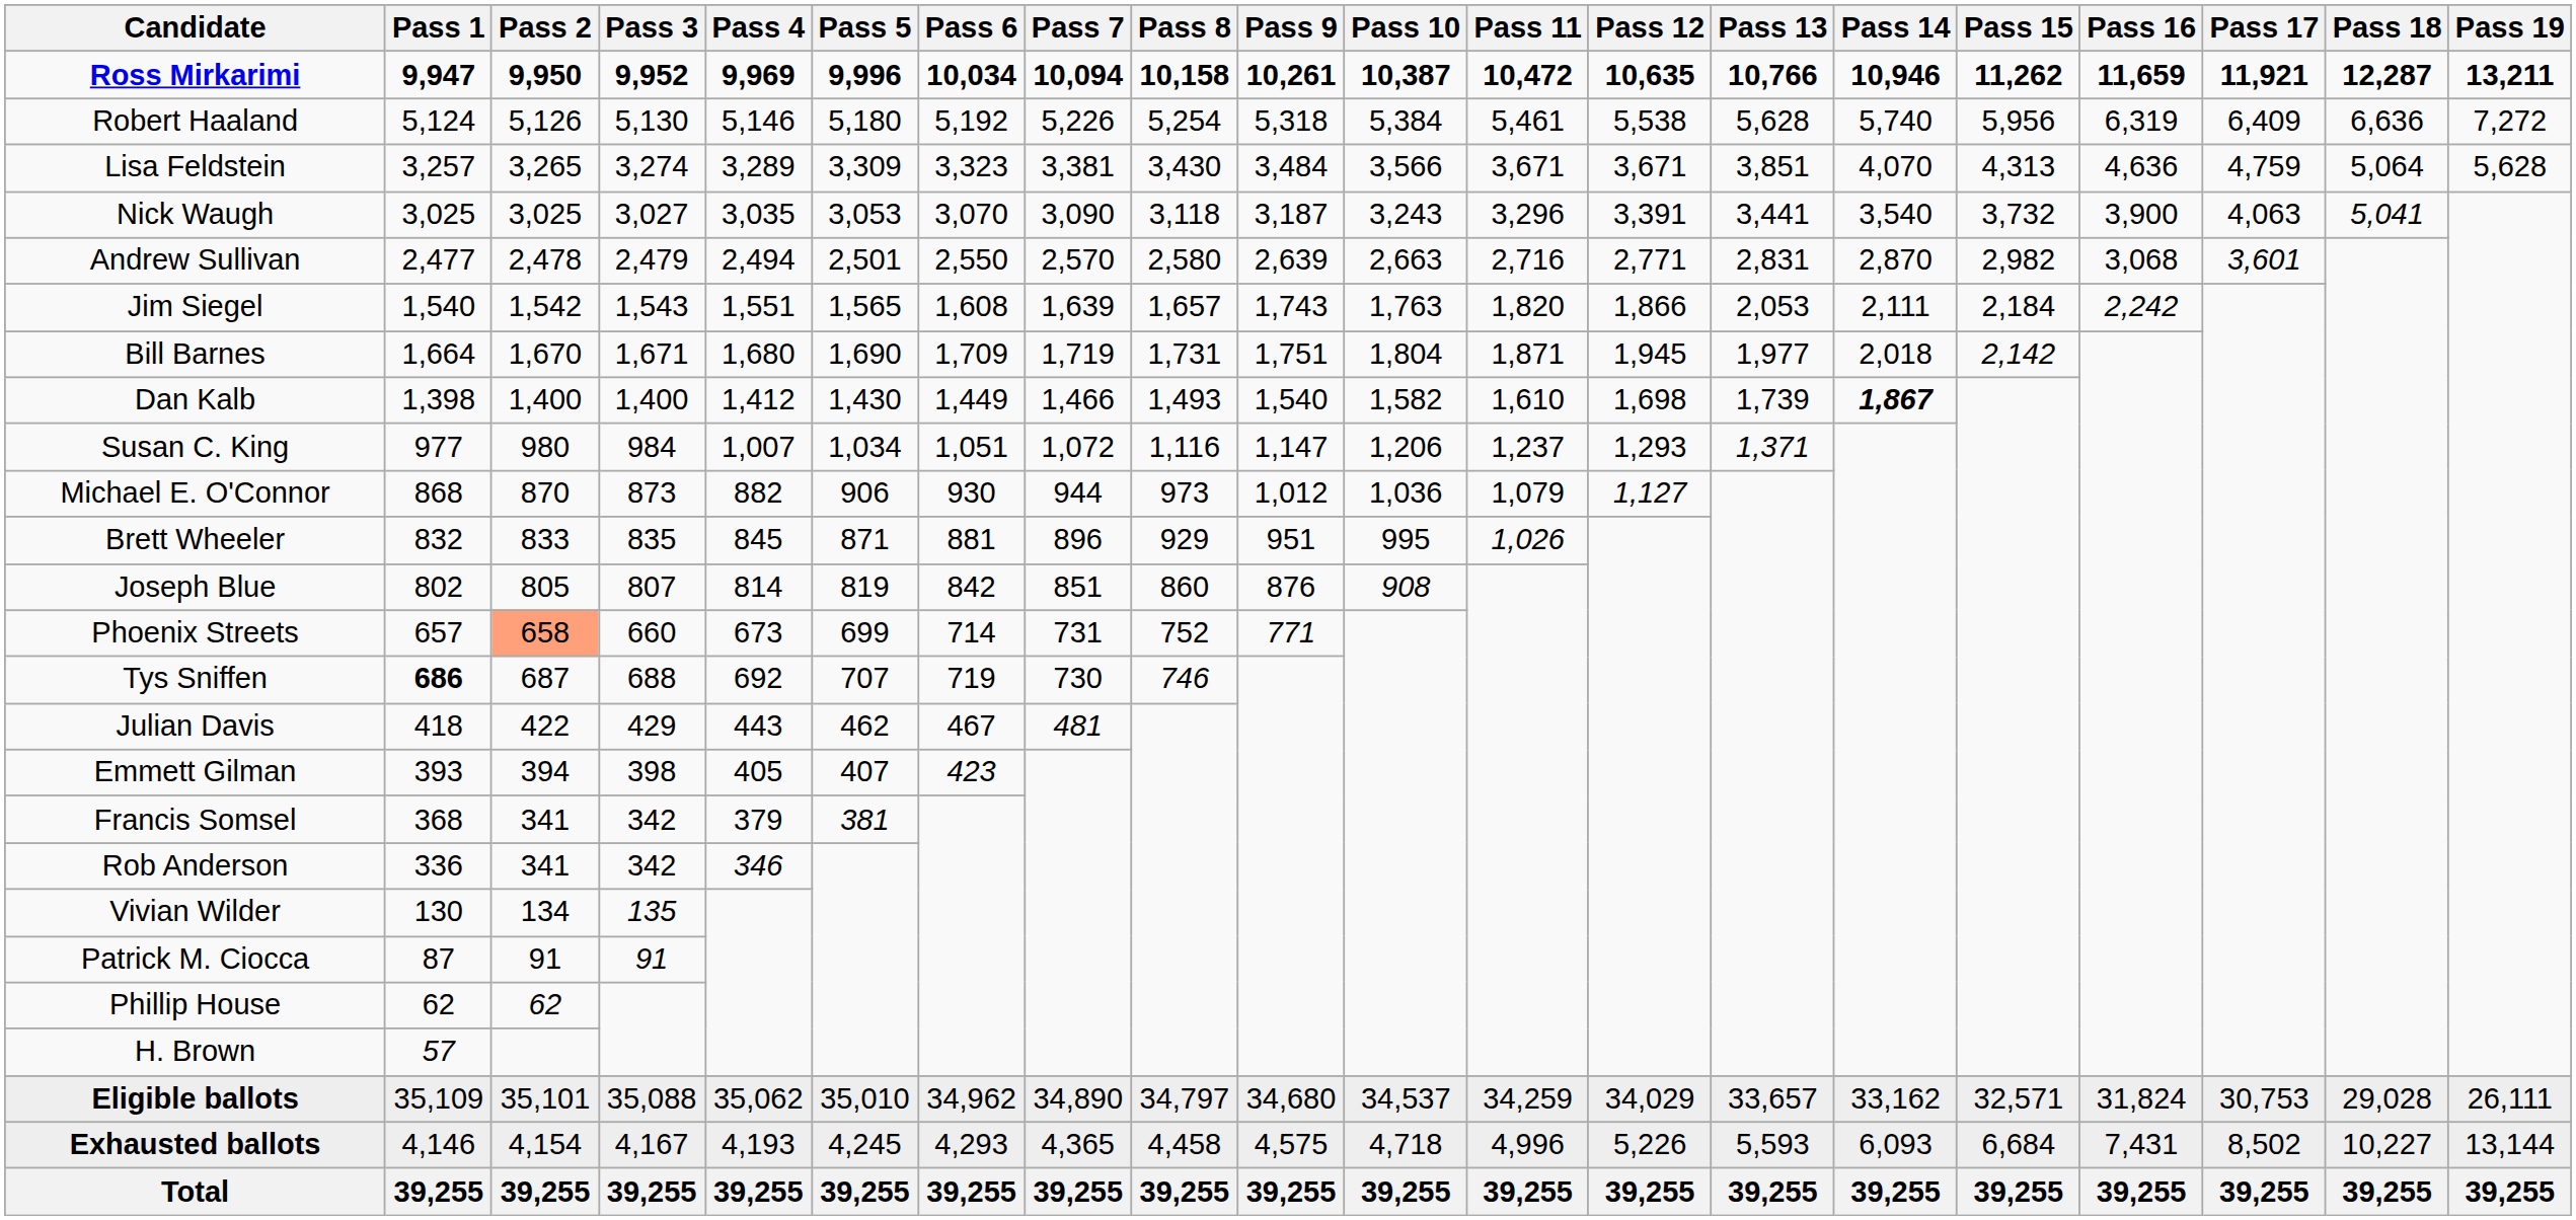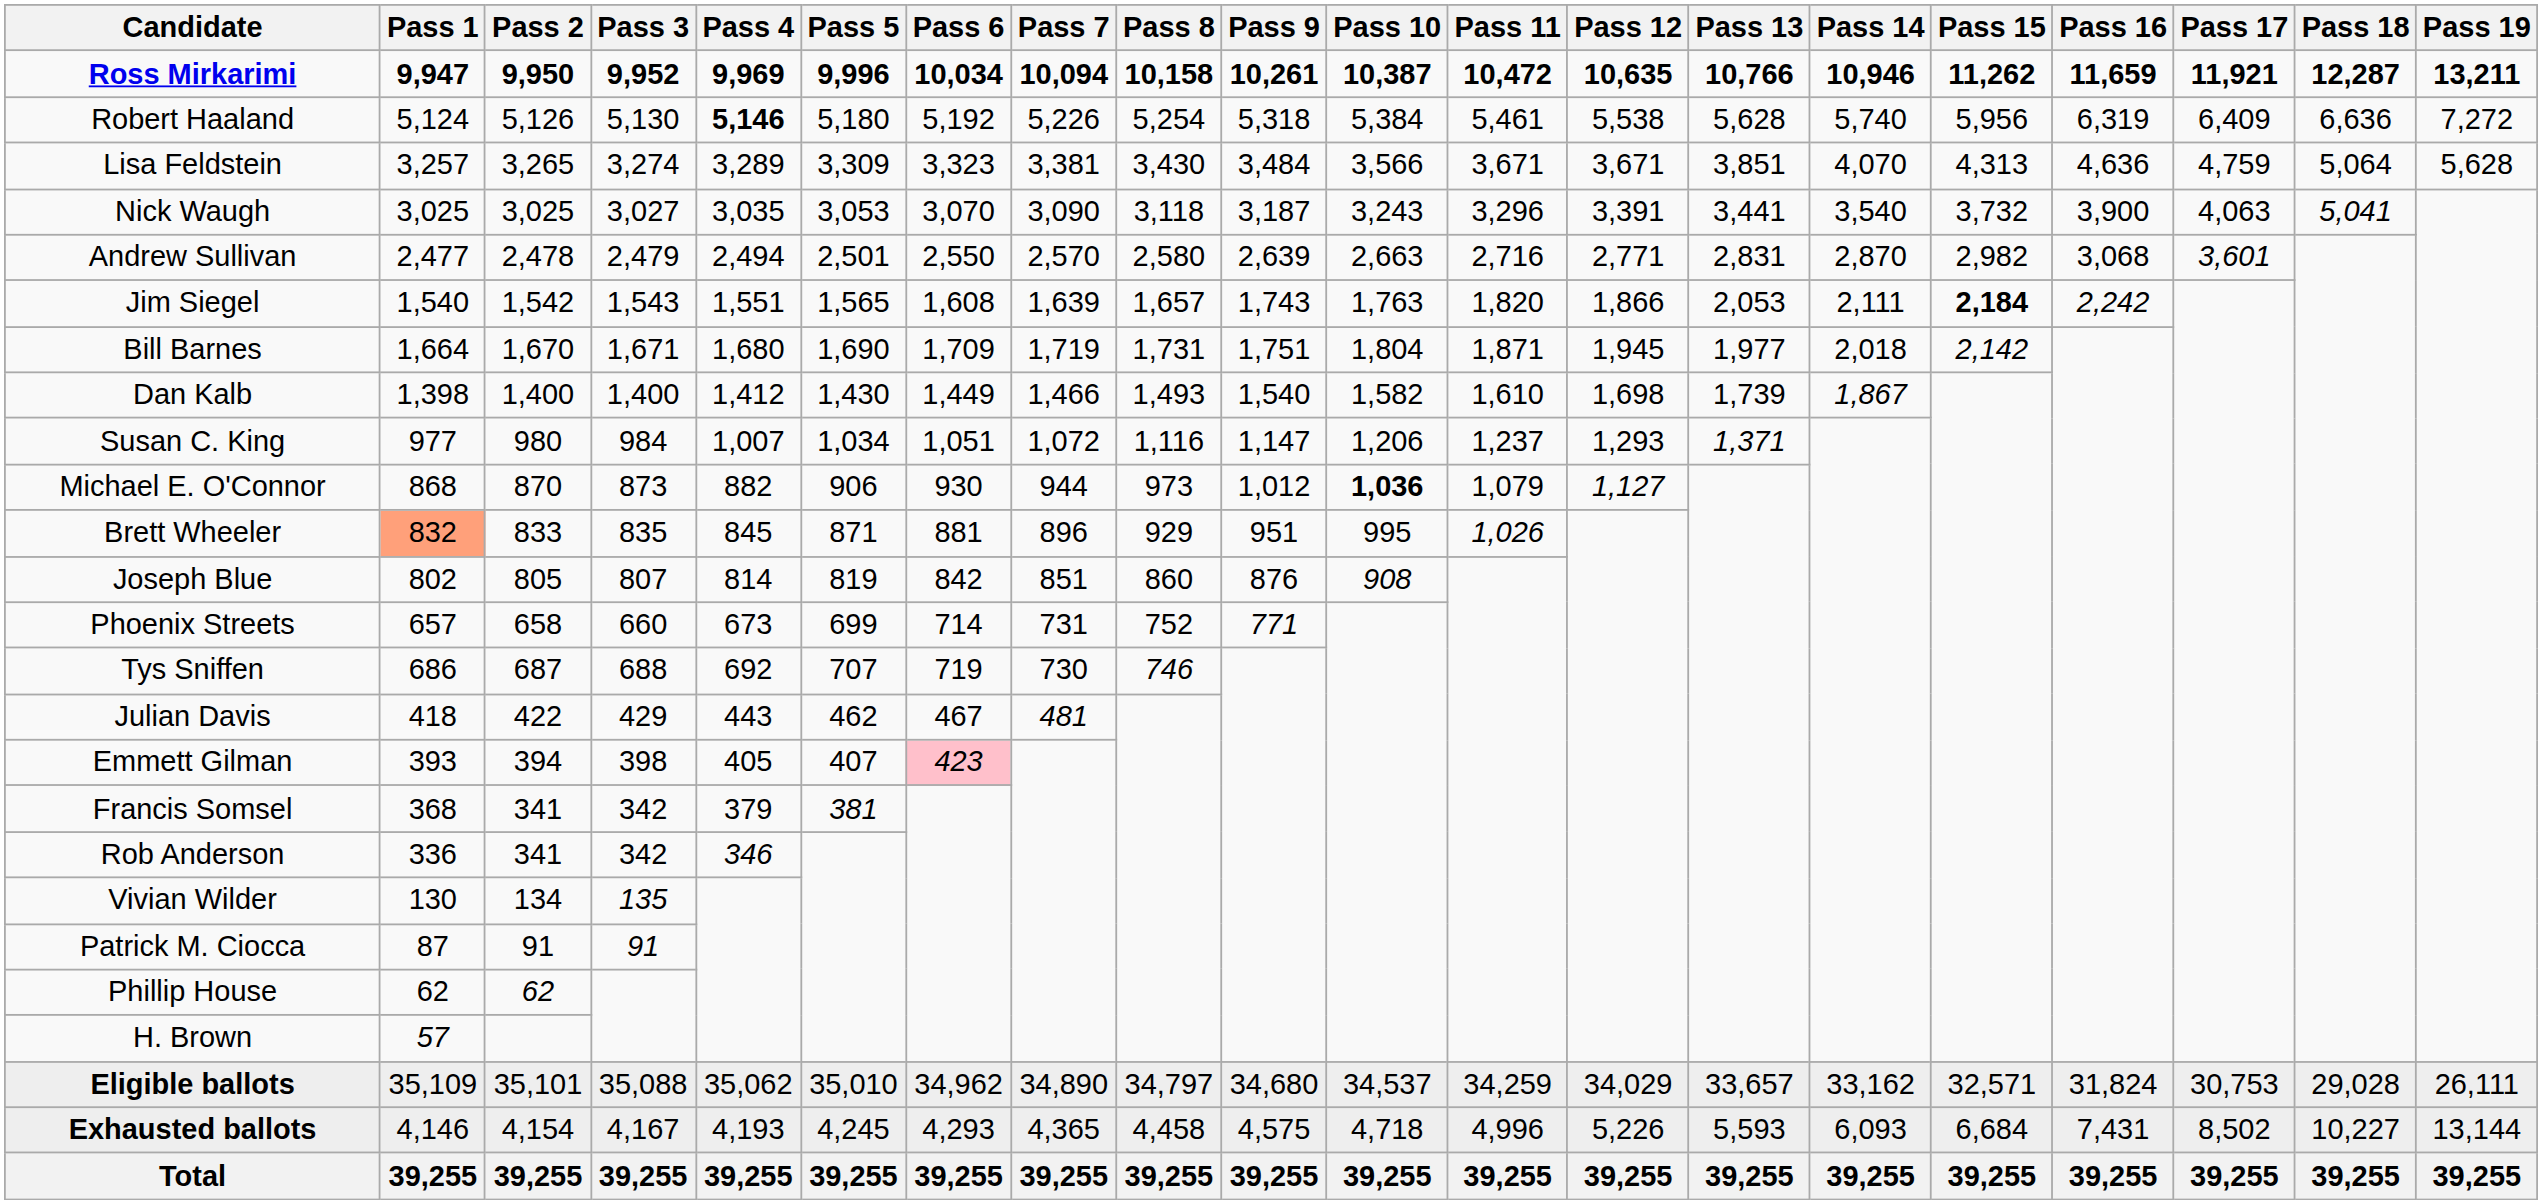Robert Haaland | Pass 4: normal -> bold
Jim Siegel | Pass 15: normal -> bold
Dan Kalb | Pass 14: bold -> normal
Michael E. O'Connor | Pass 10: normal -> bold
Brett Wheeler | Pass 1: no background -> lightsalmon background
Phoenix Streets | Pass 2: lightsalmon background -> no background
Tys Sniffen | Pass 1: bold -> normal
Emmett Gilman | Pass 6: no background -> pink background
